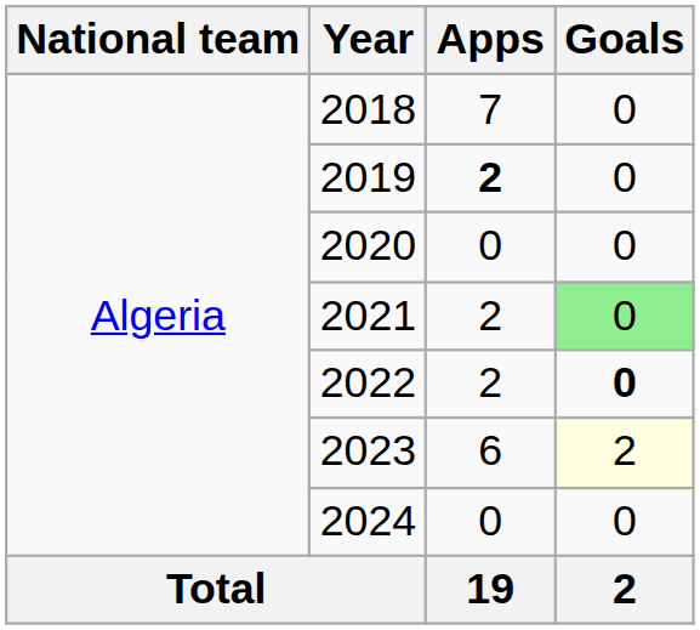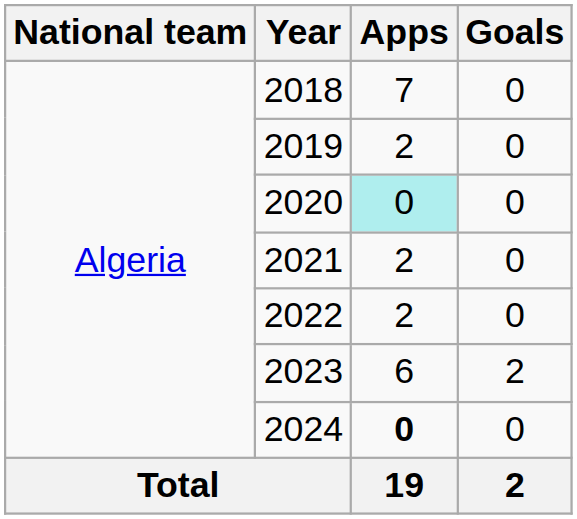2019 | Apps: bold -> normal
2020 | Apps: no background -> paleturquoise background
2021 | Goals: lightgreen background -> no background
2022 | Goals: bold -> normal
2023 | Goals: lightyellow background -> no background
2024 | Apps: normal -> bold
